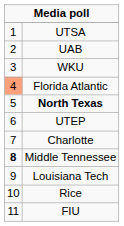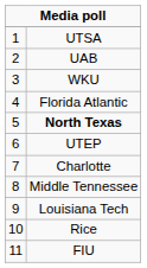Florida Atlantic | column 1: lightsalmon background -> no background
Middle Tennessee | column 1: bold -> normal
